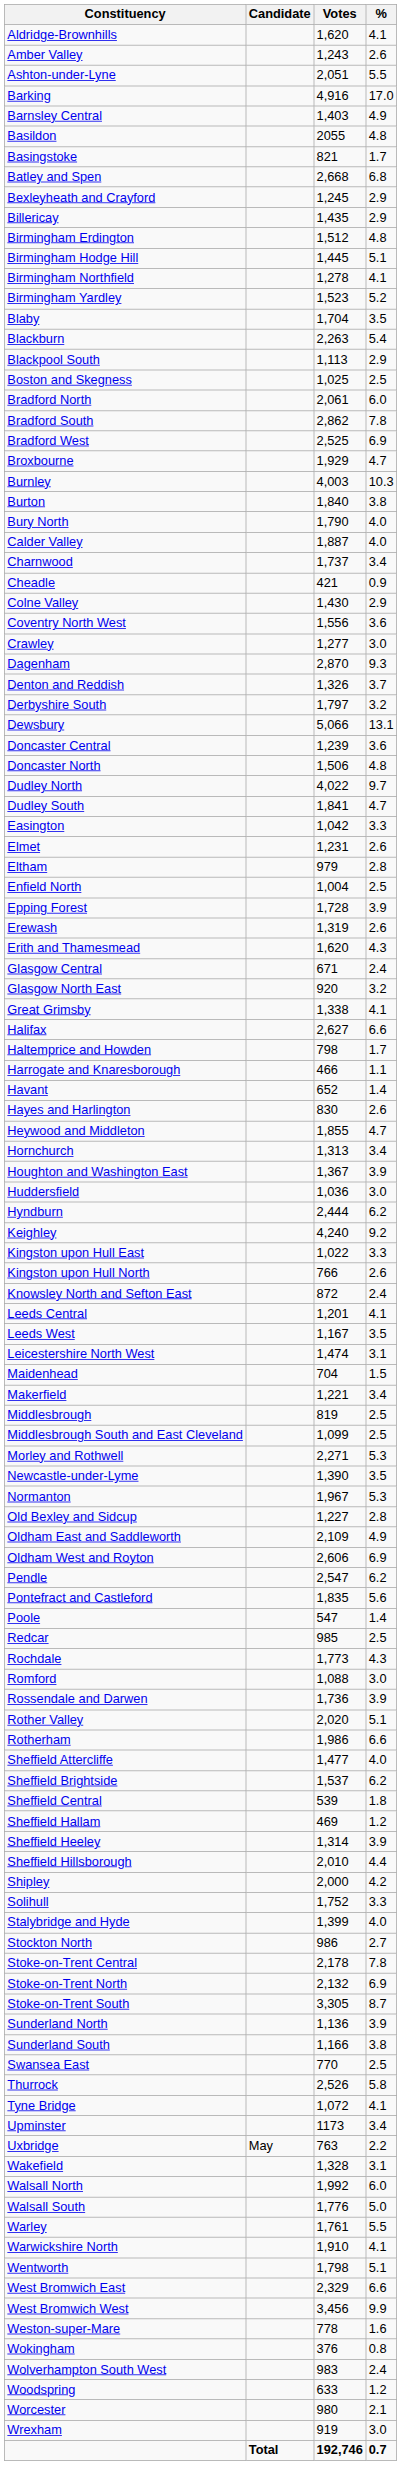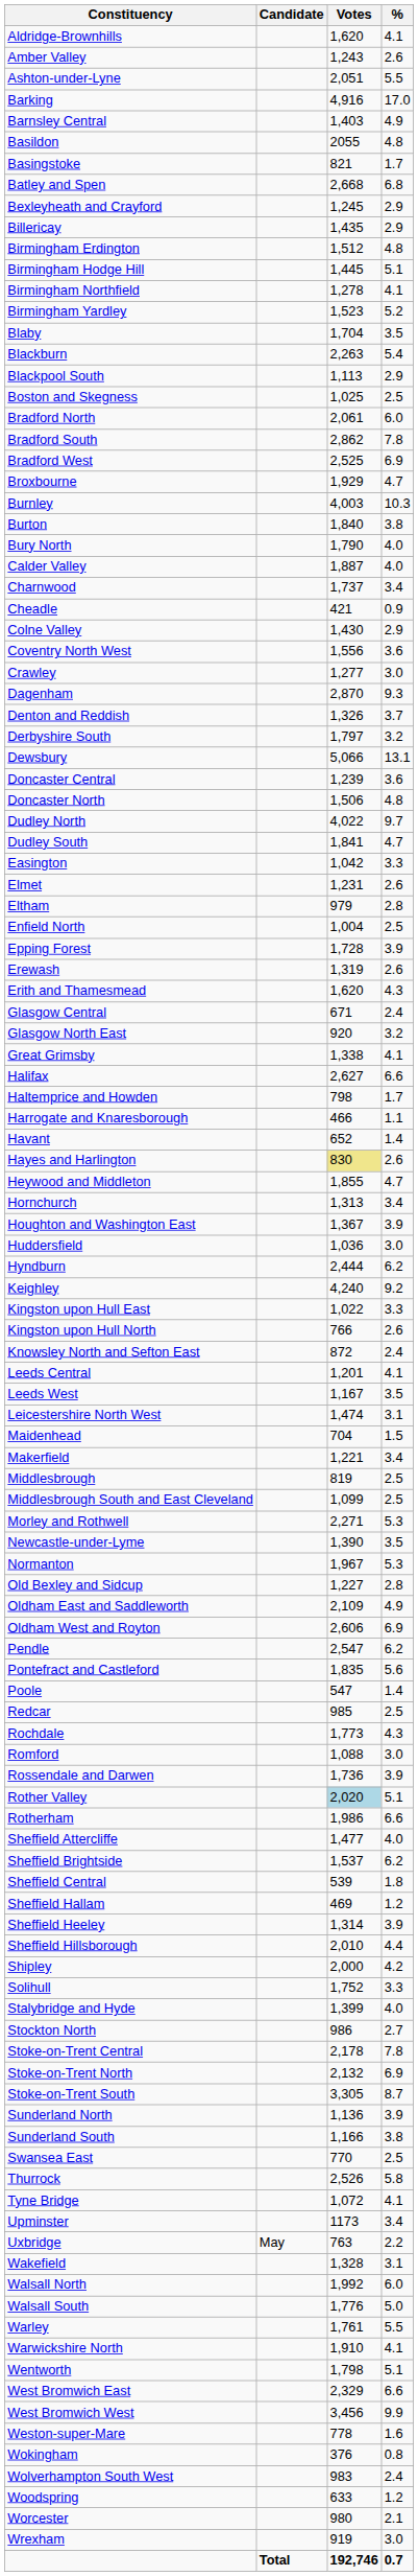Hayes and Harlington | Votes: no background -> khaki background
Rother Valley | Votes: no background -> lightblue background
